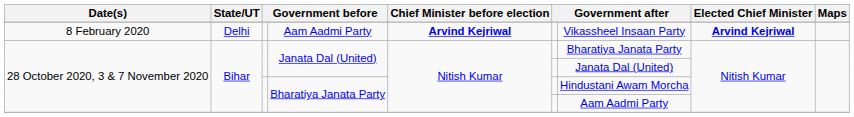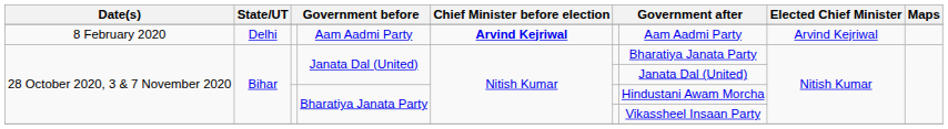row 2 | column 7: Vikassheel Insaan Party -> Aam Aadmi Party
row 2 | Elected Chief Minister: bold -> normal
row 6 | column 7: Aam Aadmi Party -> Vikassheel Insaan Party
